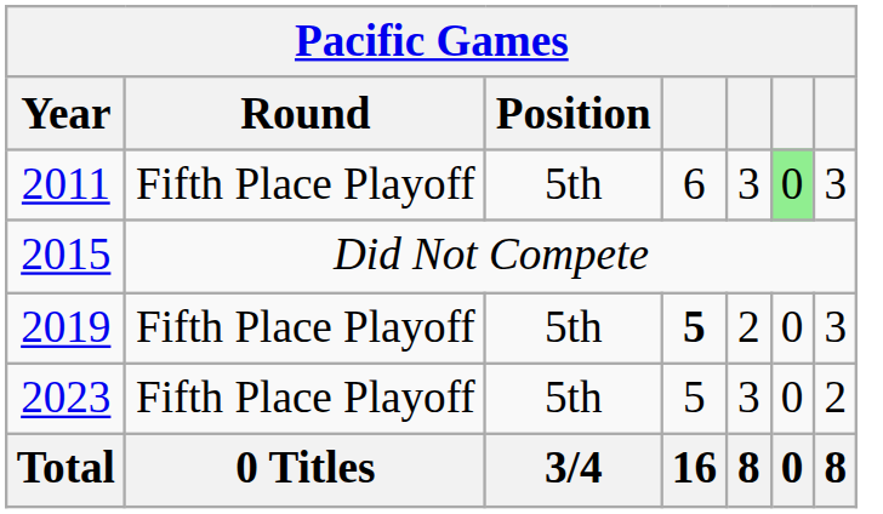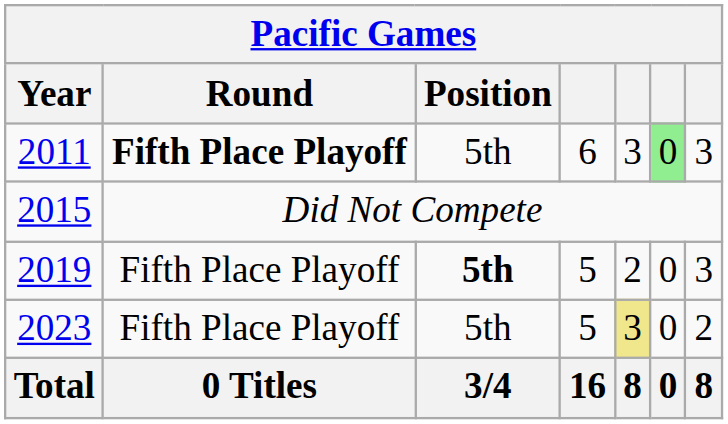2011 | Round: normal -> bold
2019 | Position: normal -> bold
2019 | column 4: bold -> normal
2023 | column 5: no background -> khaki background
